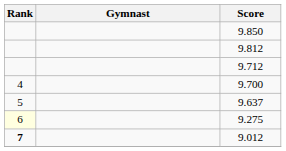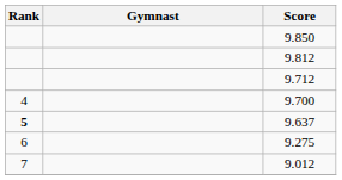9.637 | Rank: normal -> bold
9.275 | Rank: lightyellow background -> no background
9.012 | Rank: bold -> normal
